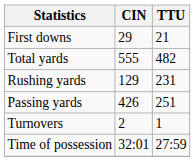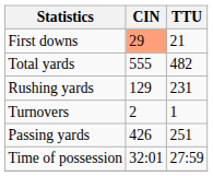First downs | CIN: no background -> lightsalmon background
rows swapped: Passing yards <-> Turnovers
